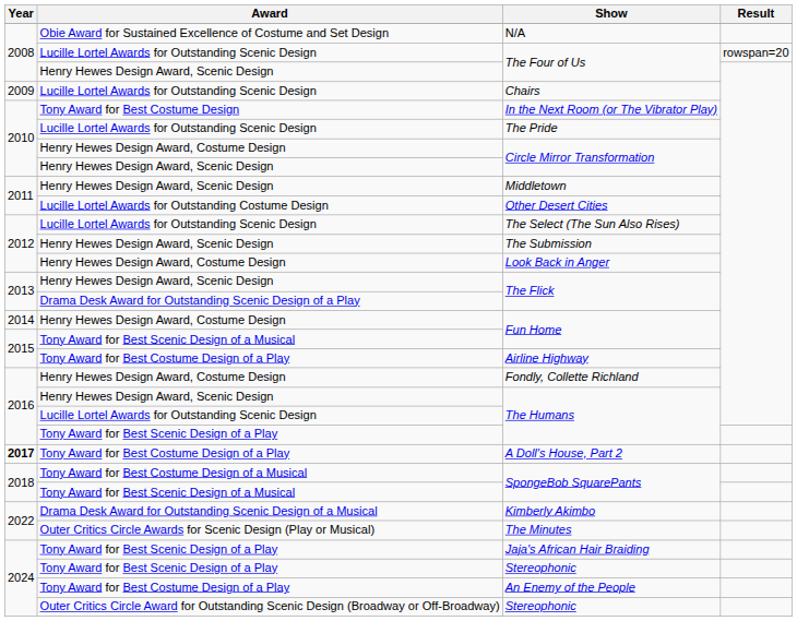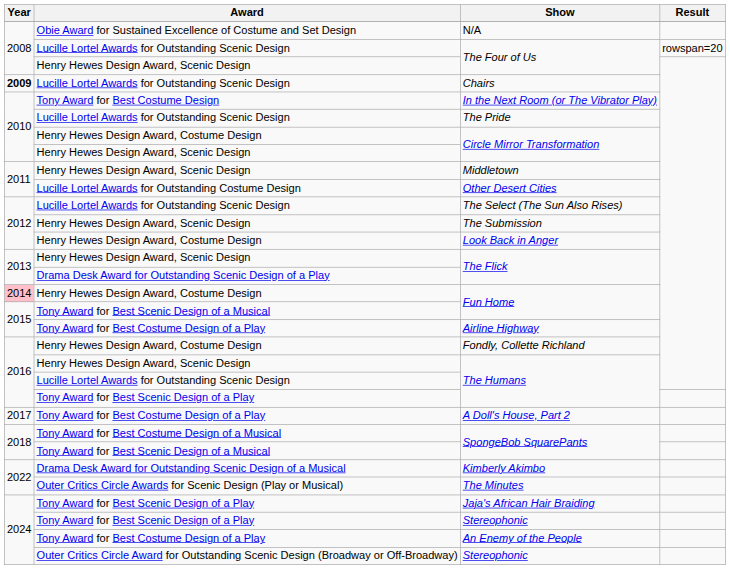Chairs | Year: normal -> bold
Henry Hewes Design Award, Costume Design / Fun Home | Year: no background -> pink background
A Doll's House, Part 2 | Year: bold -> normal
